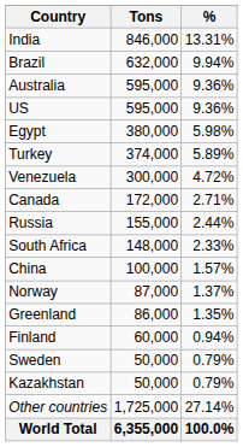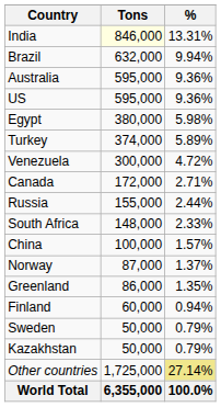India | Tons: no background -> lightyellow background
Other countries | %: no background -> khaki background
